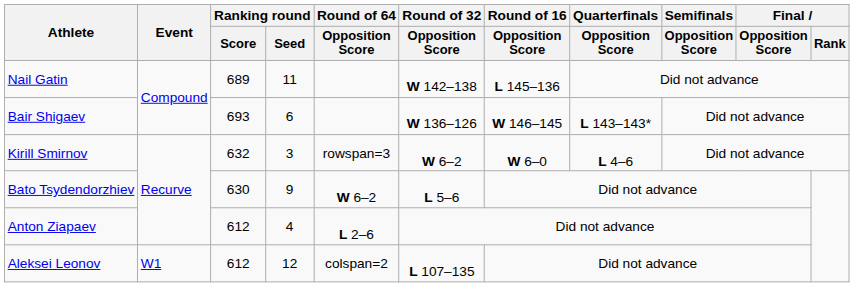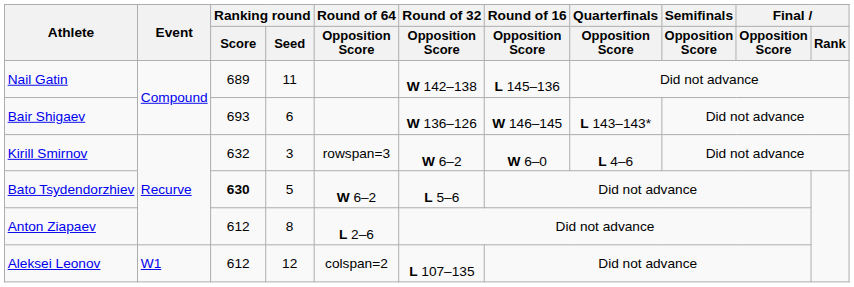Bato Tsydendorzhiev | Ranking round / Score: normal -> bold
Bato Tsydendorzhiev | Ranking round / Seed: 9 -> 5
Anton Ziapaev | Ranking round / Seed: 4 -> 8
